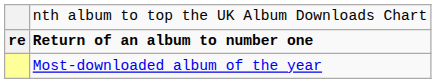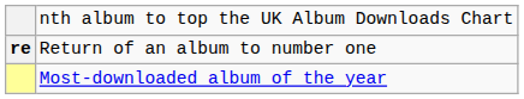row 2 | column 2: bold -> normal
